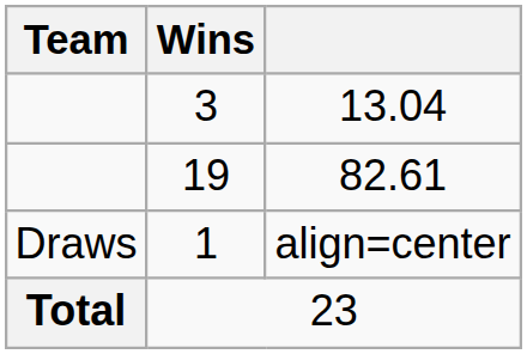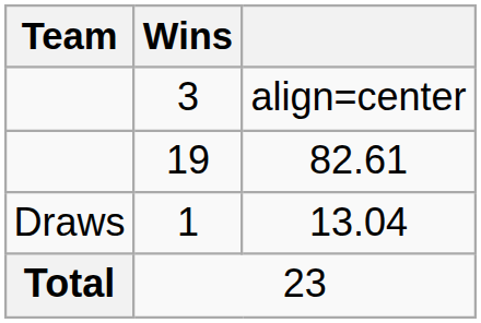3 | column 3: 13.04 -> align=center
1 | column 3: align=center -> 13.04
